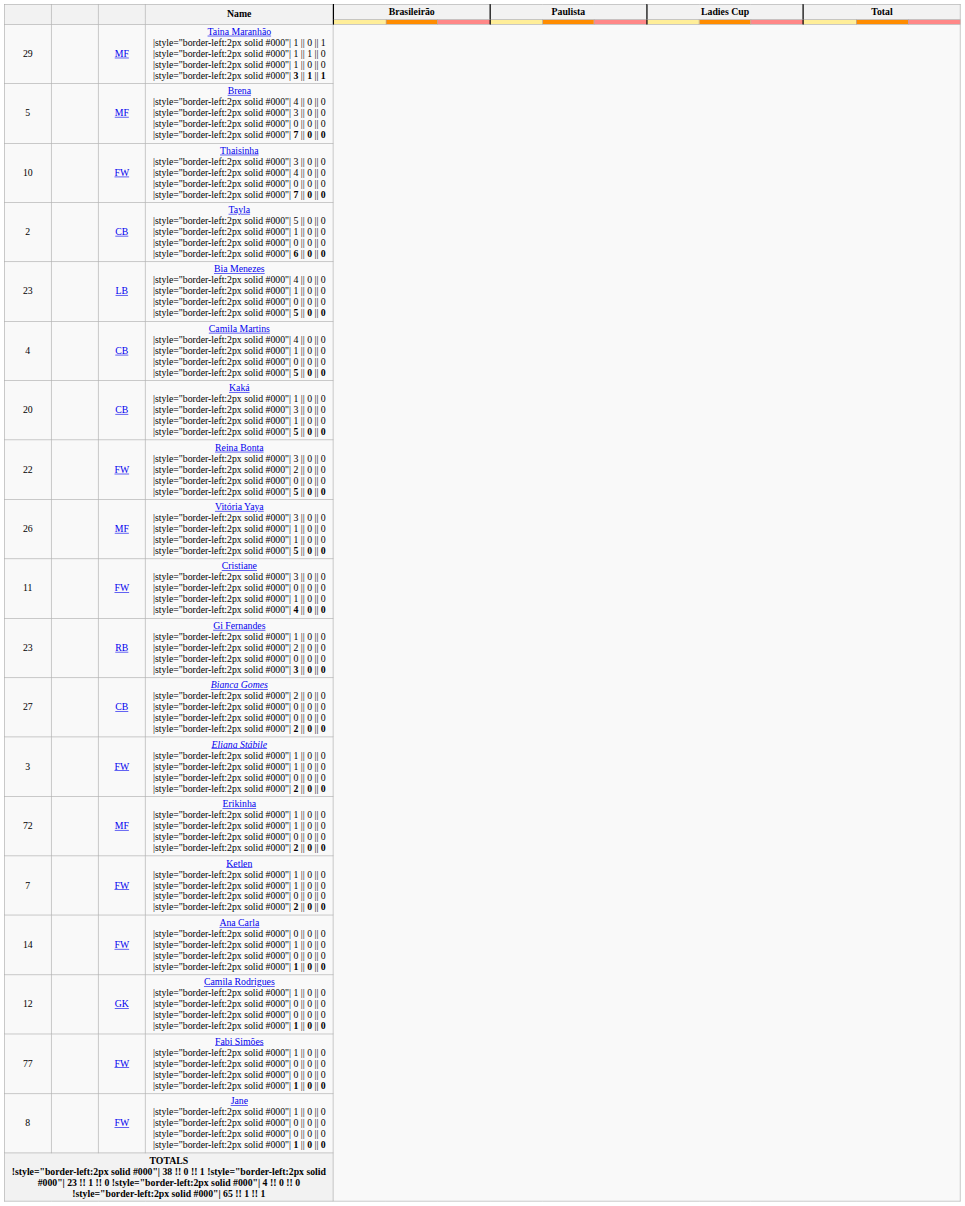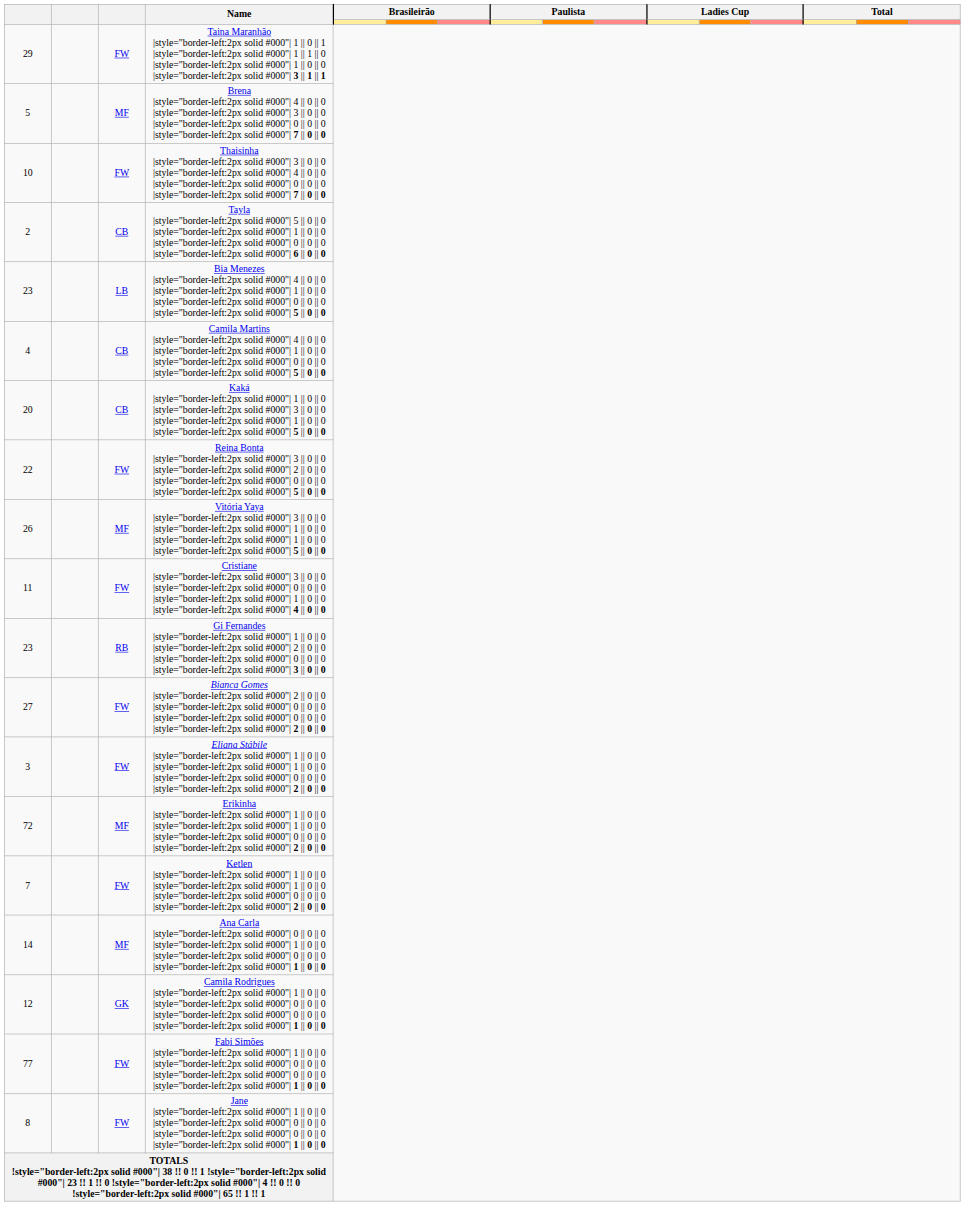row 3 | column 3: MF -> FW
row 14 | column 3: CB -> FW
row 18 | column 3: FW -> MF
